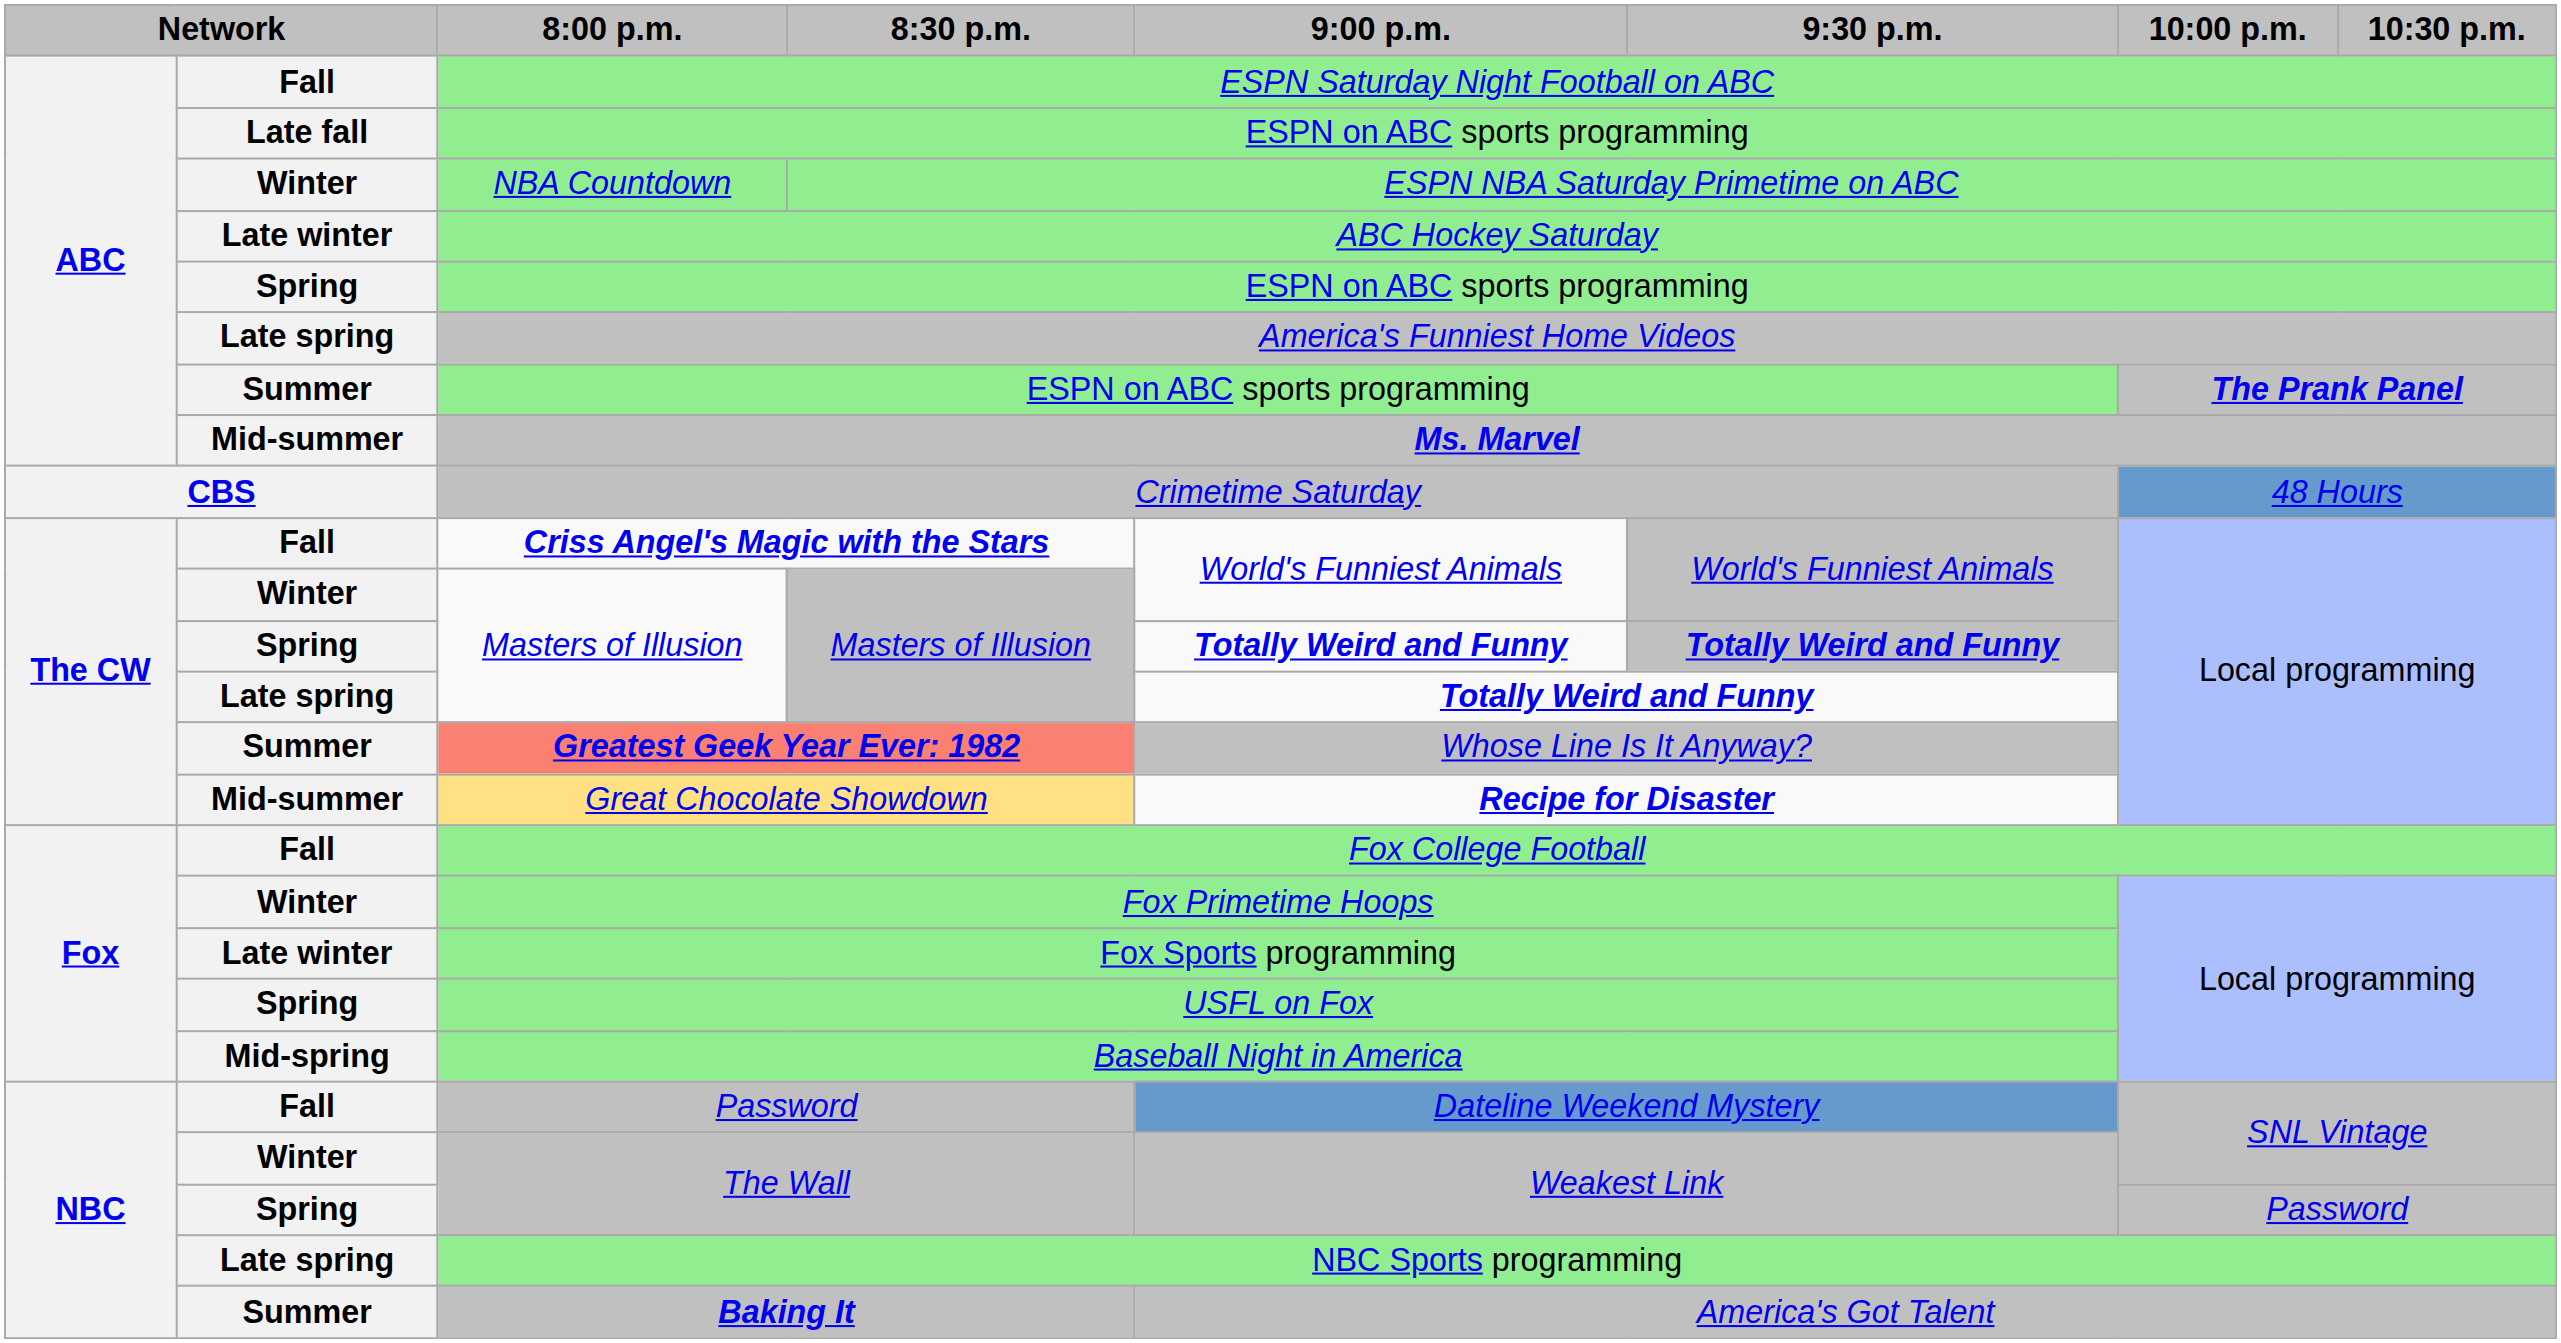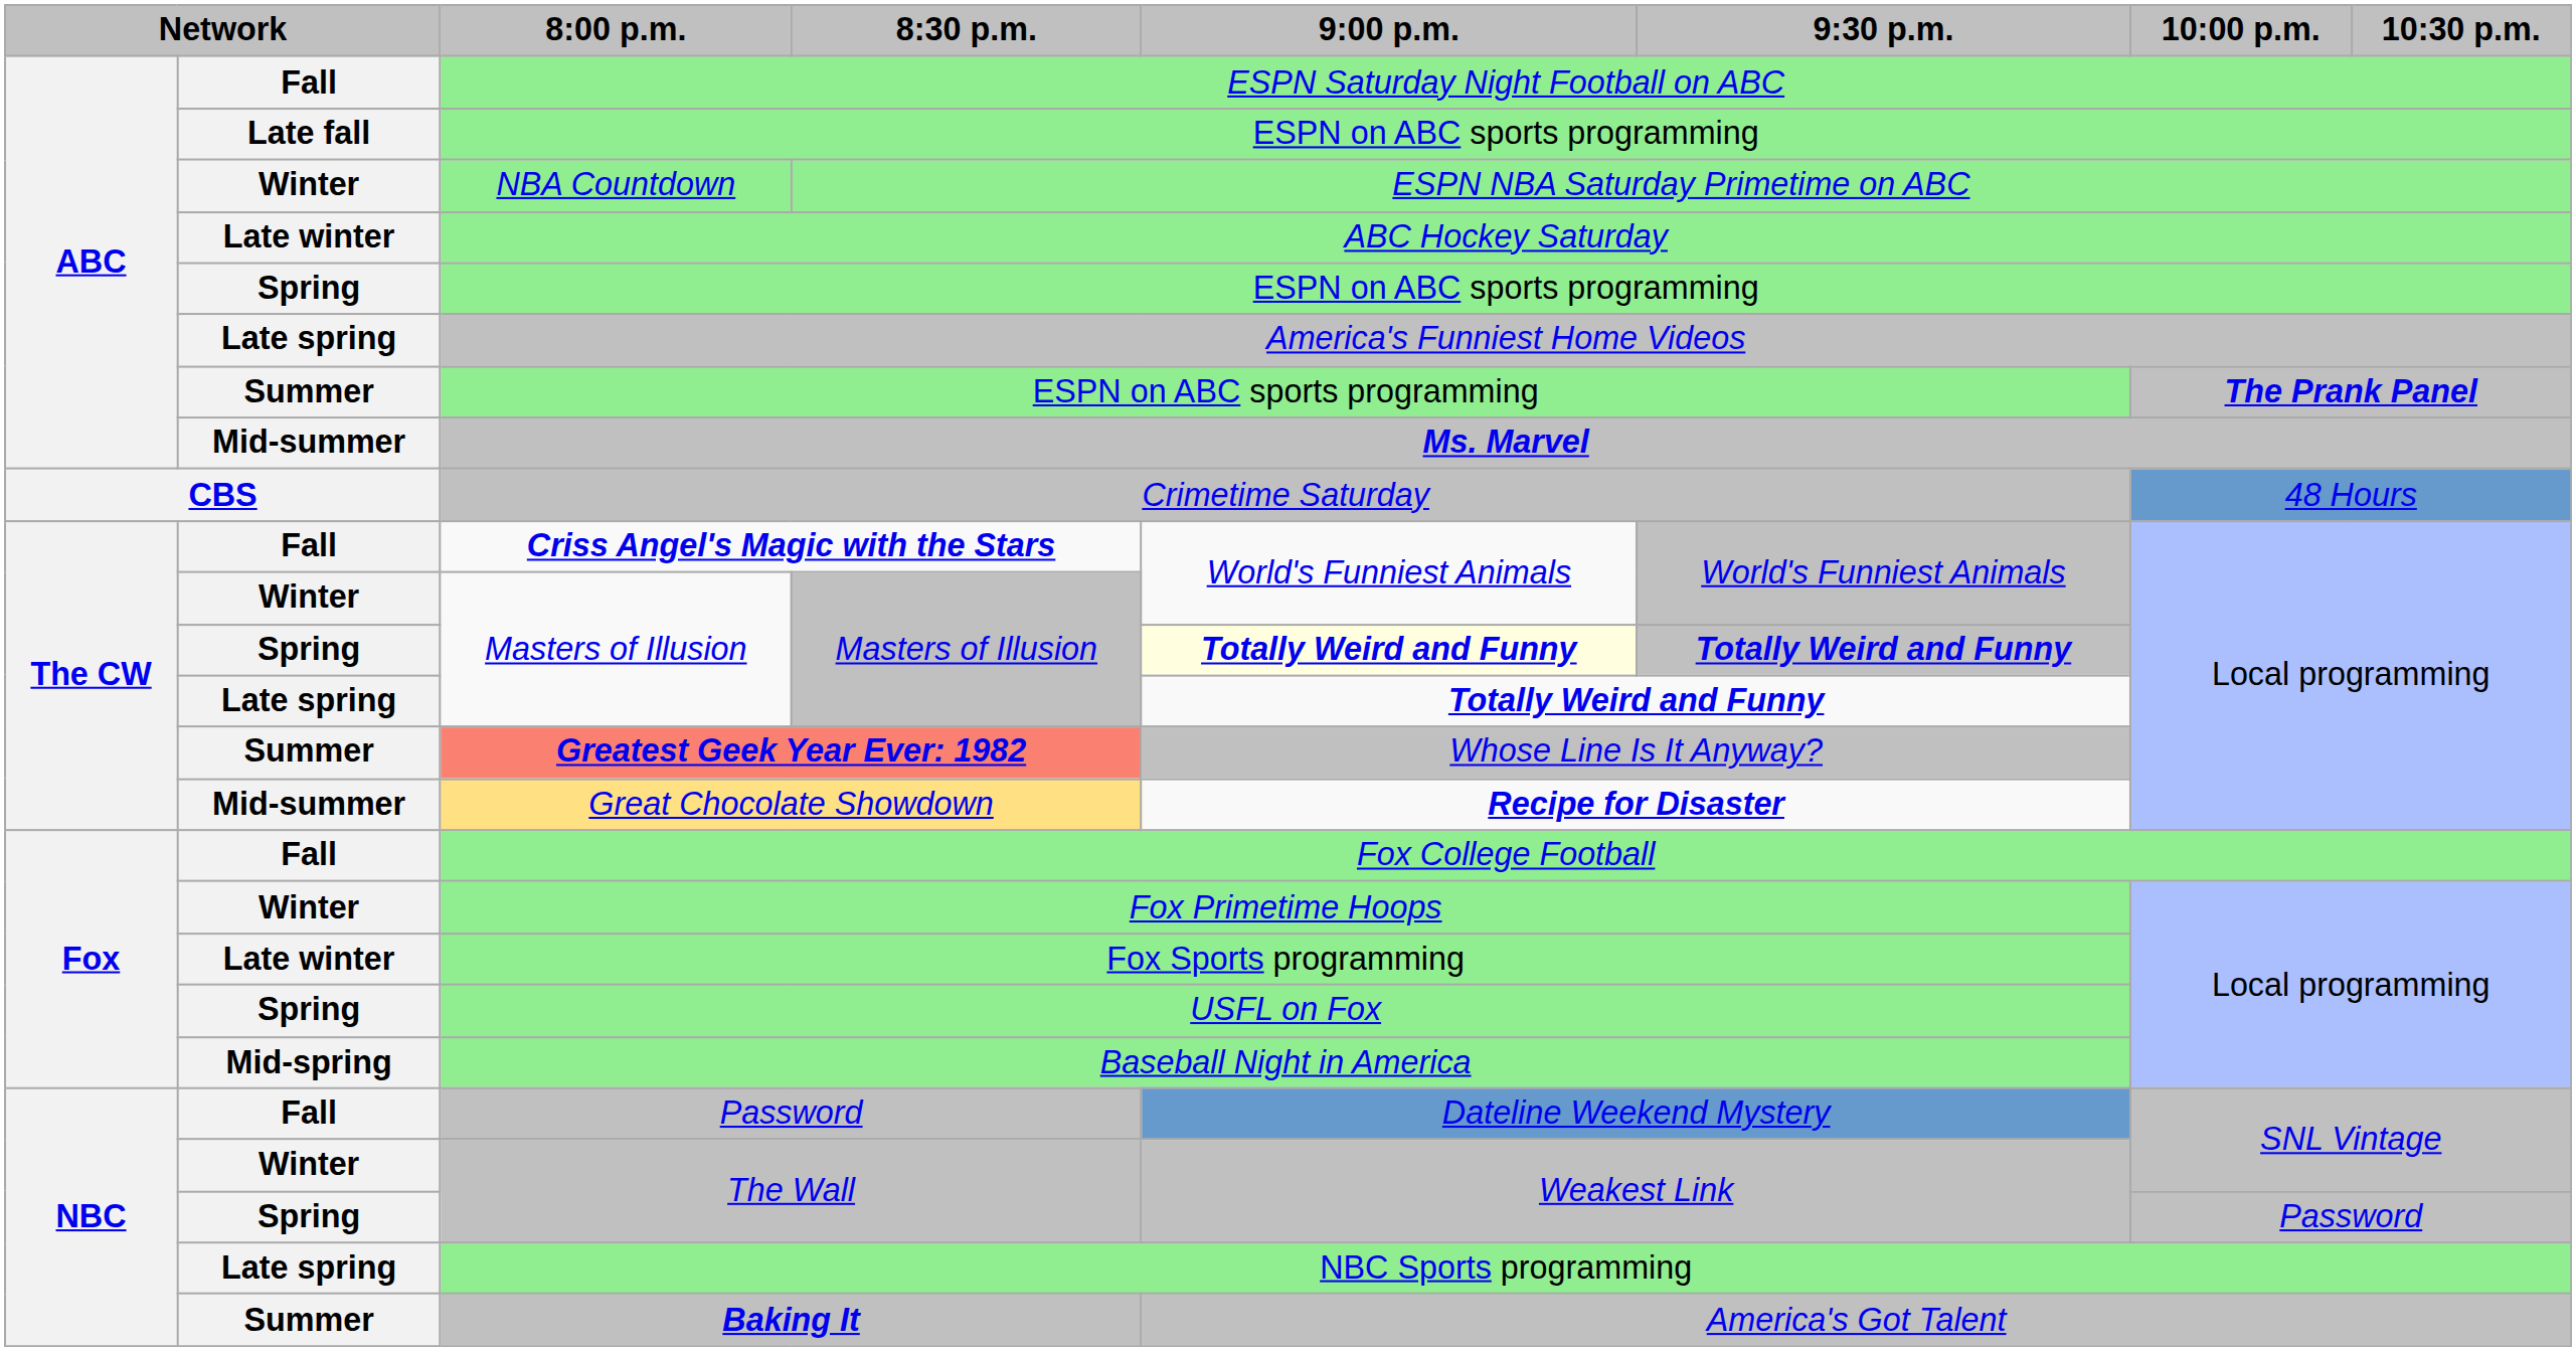Spring / Masters of Illusion | 9:00 p.m.: no background -> lightyellow background
